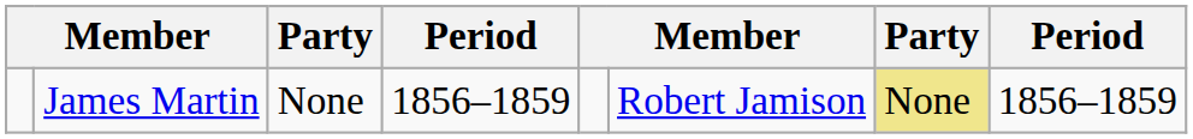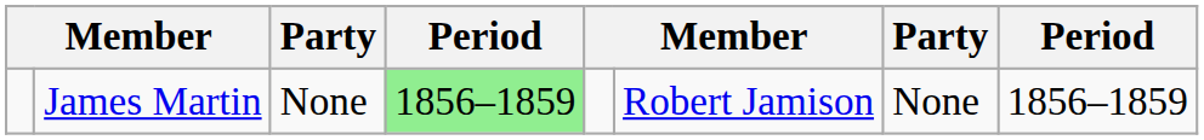James Martin | column 4: no background -> lightgreen background
James Martin | column 7: khaki background -> no background
